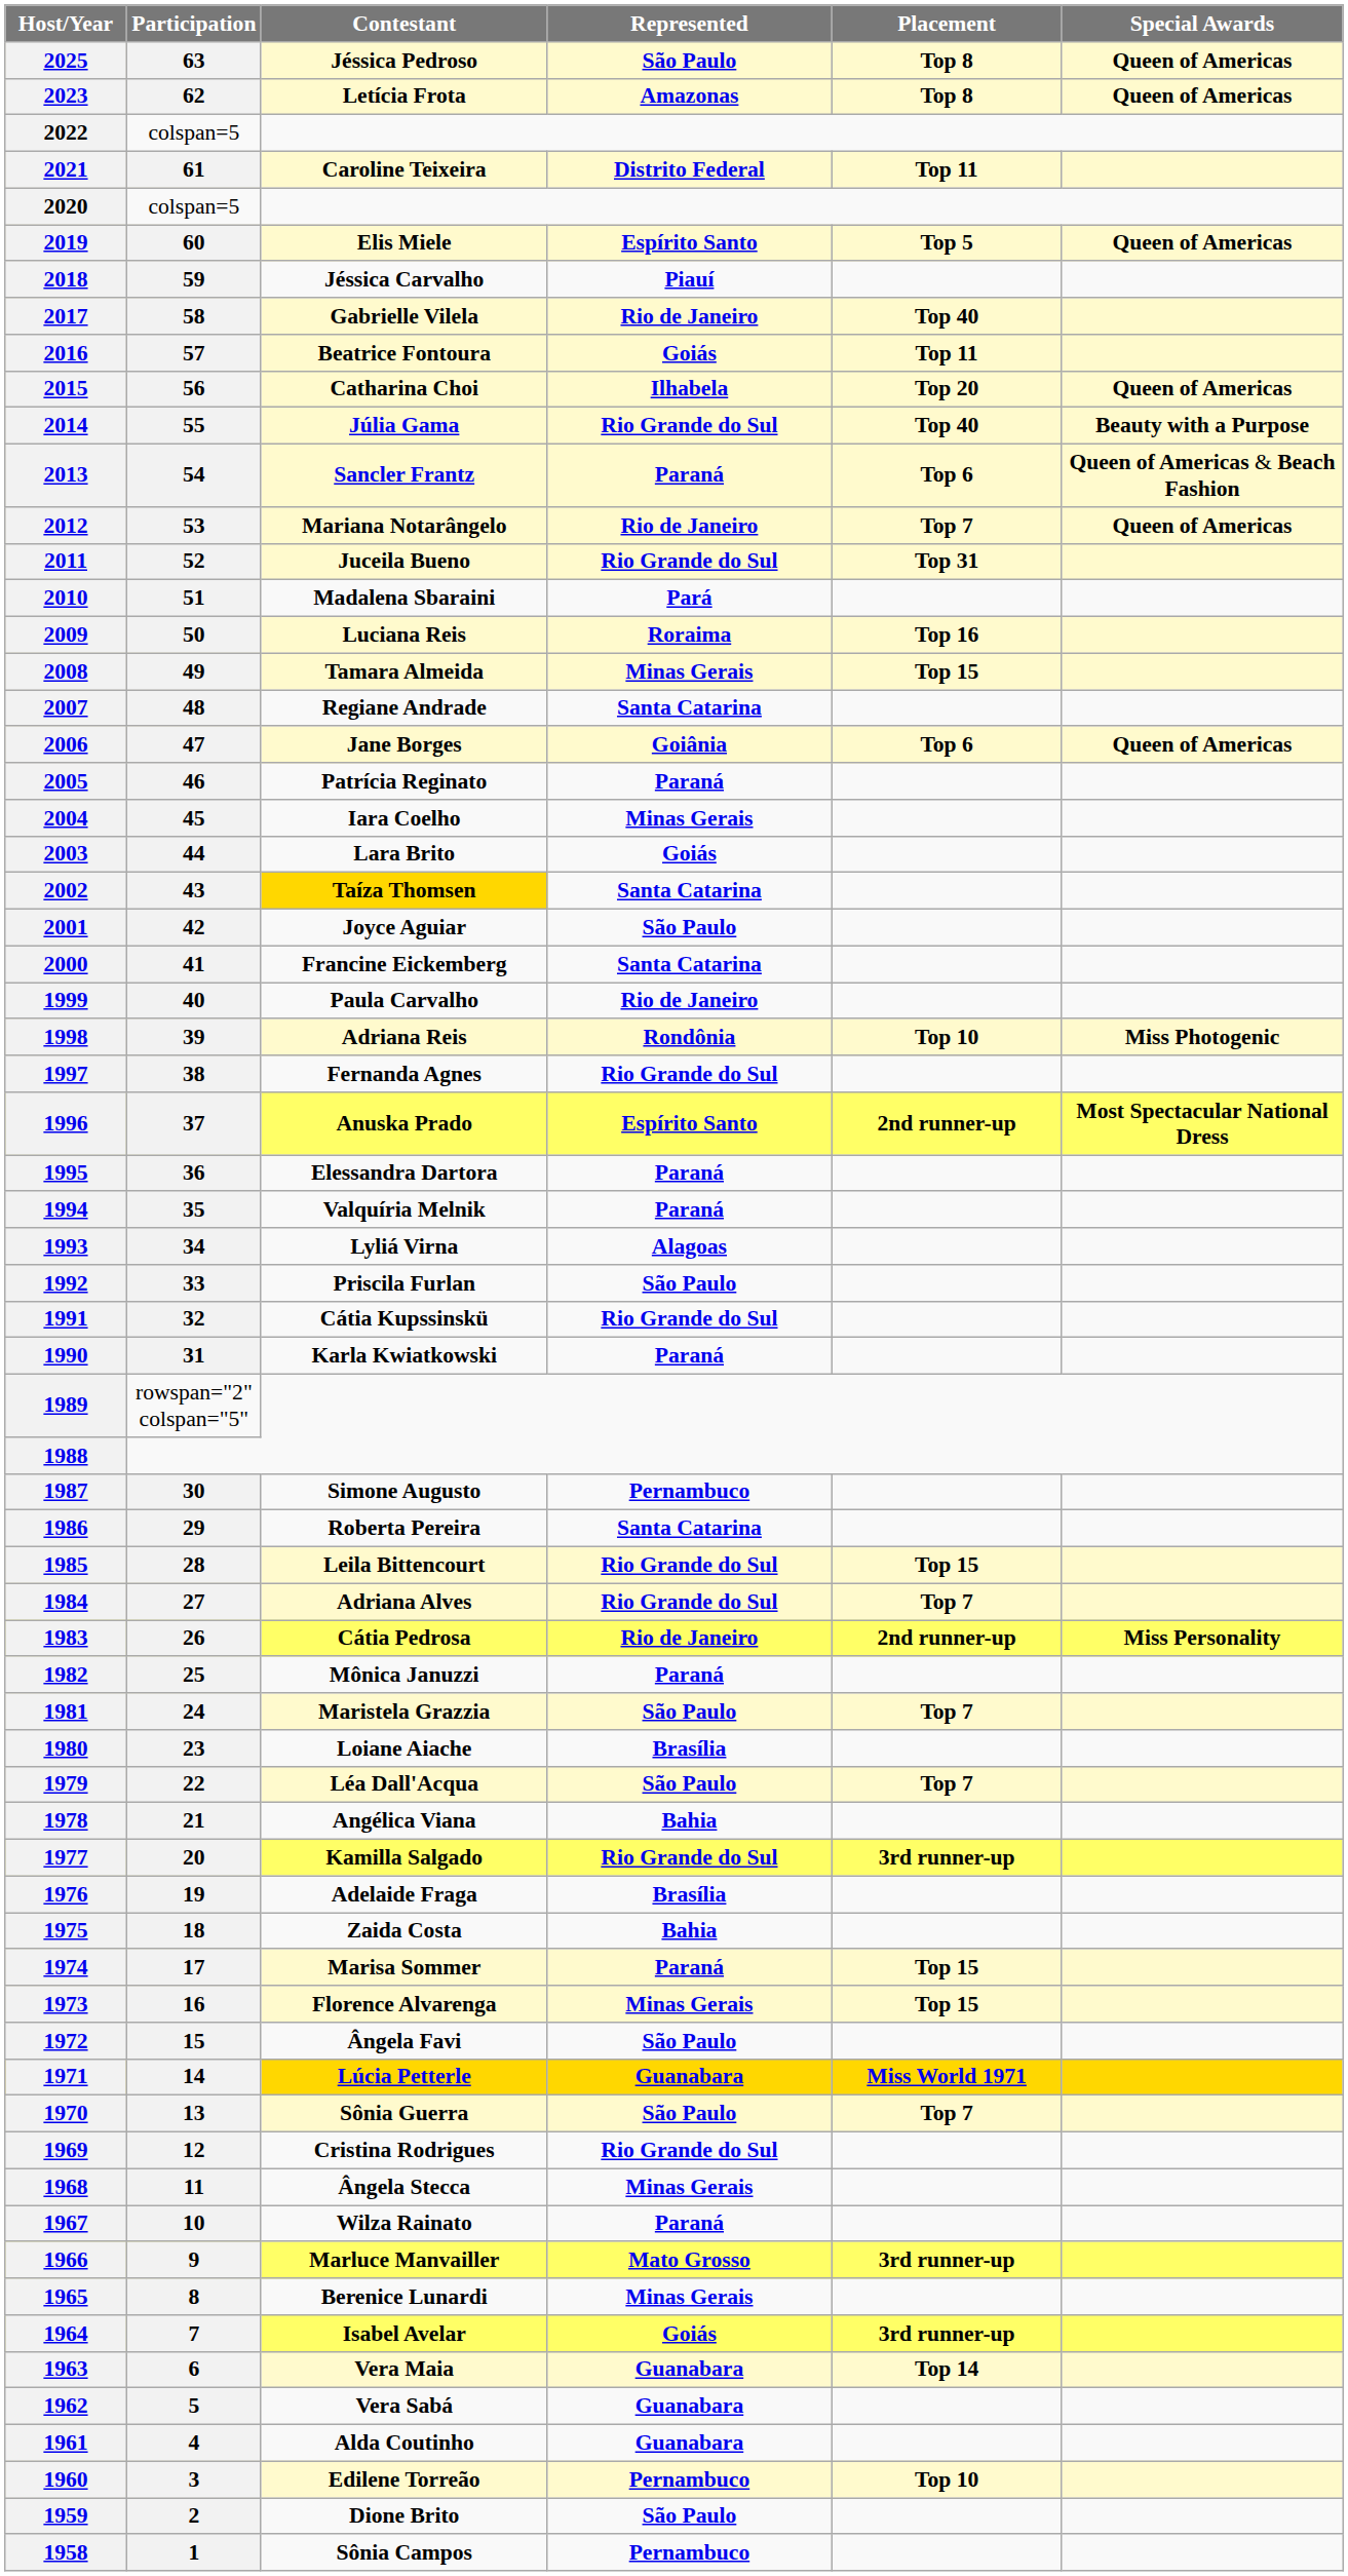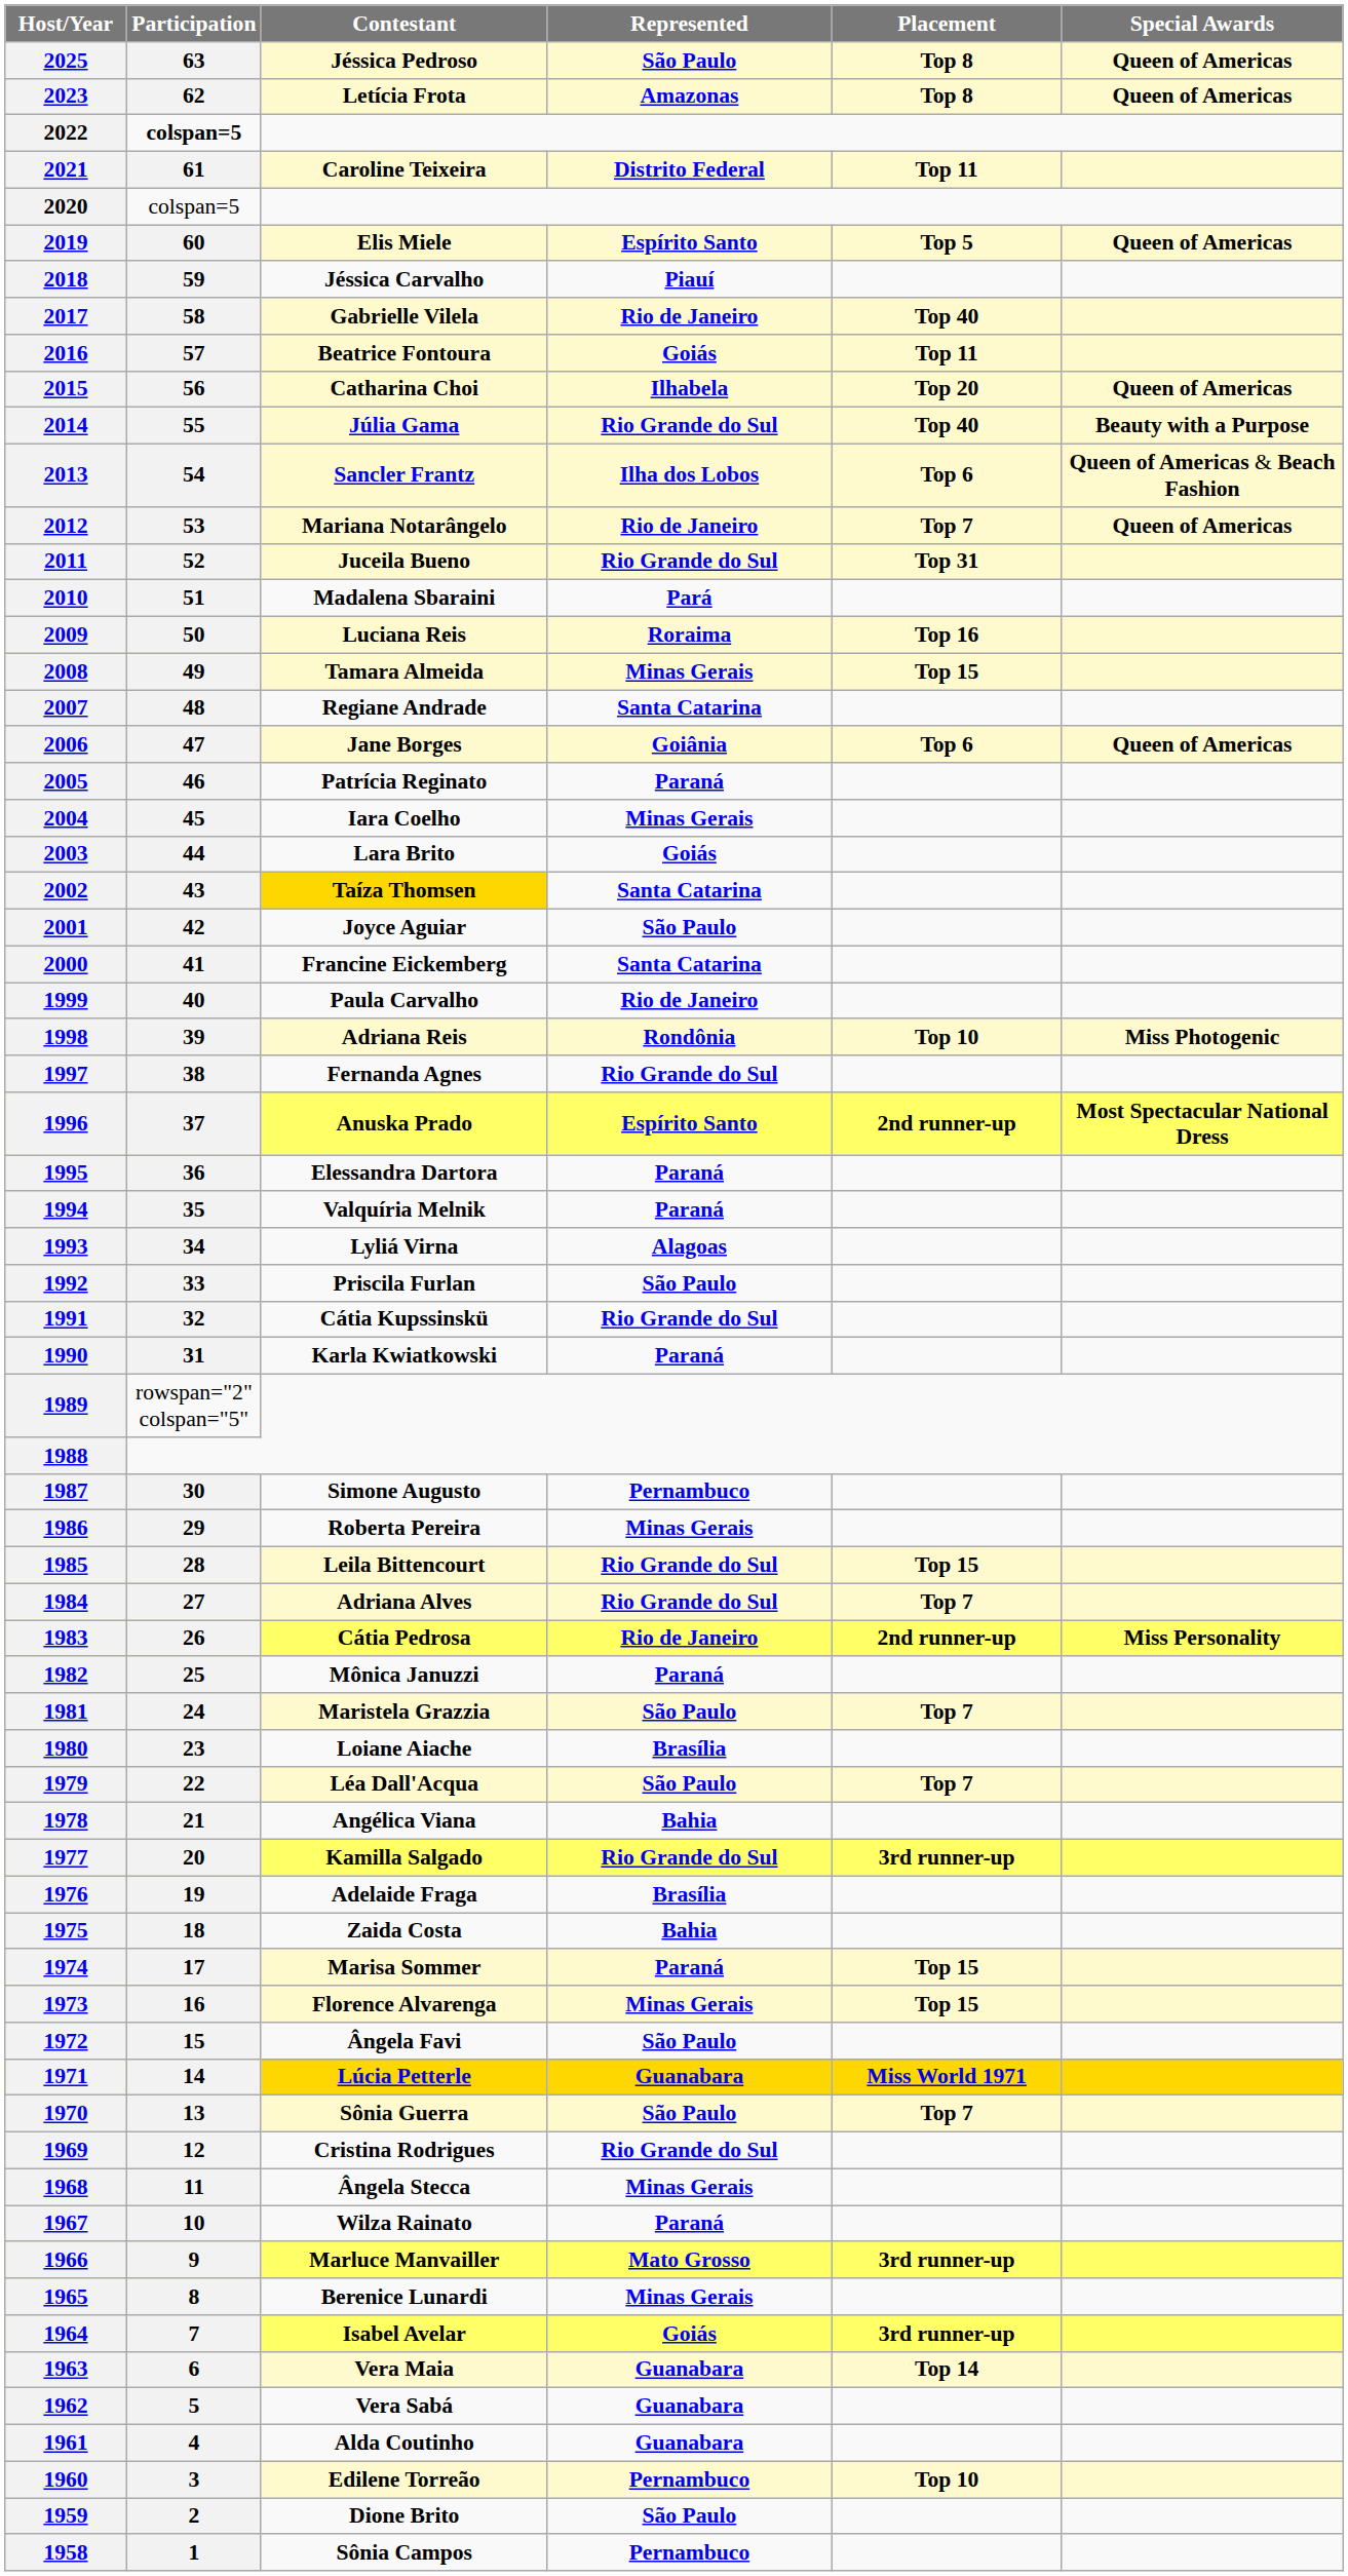2022 | Participation: normal -> bold
2013 | Represented: Paraná -> Ilha dos Lobos
1986 | Represented: Santa Catarina -> Minas Gerais
